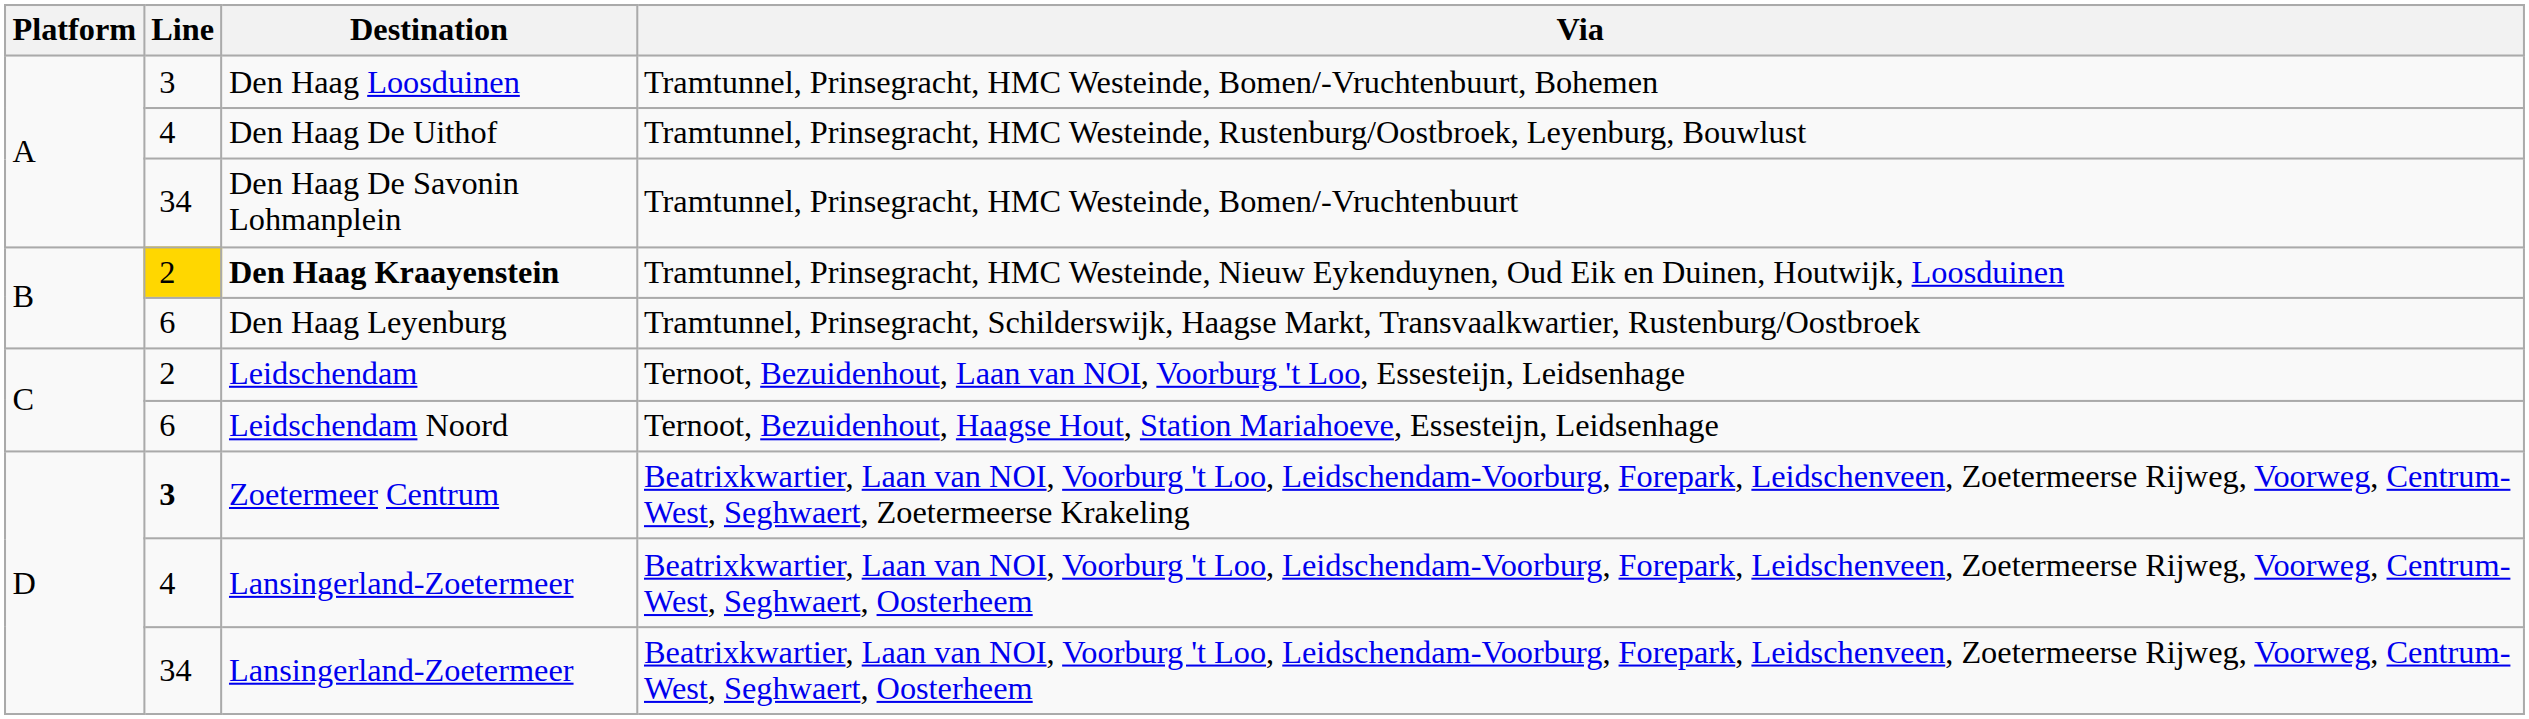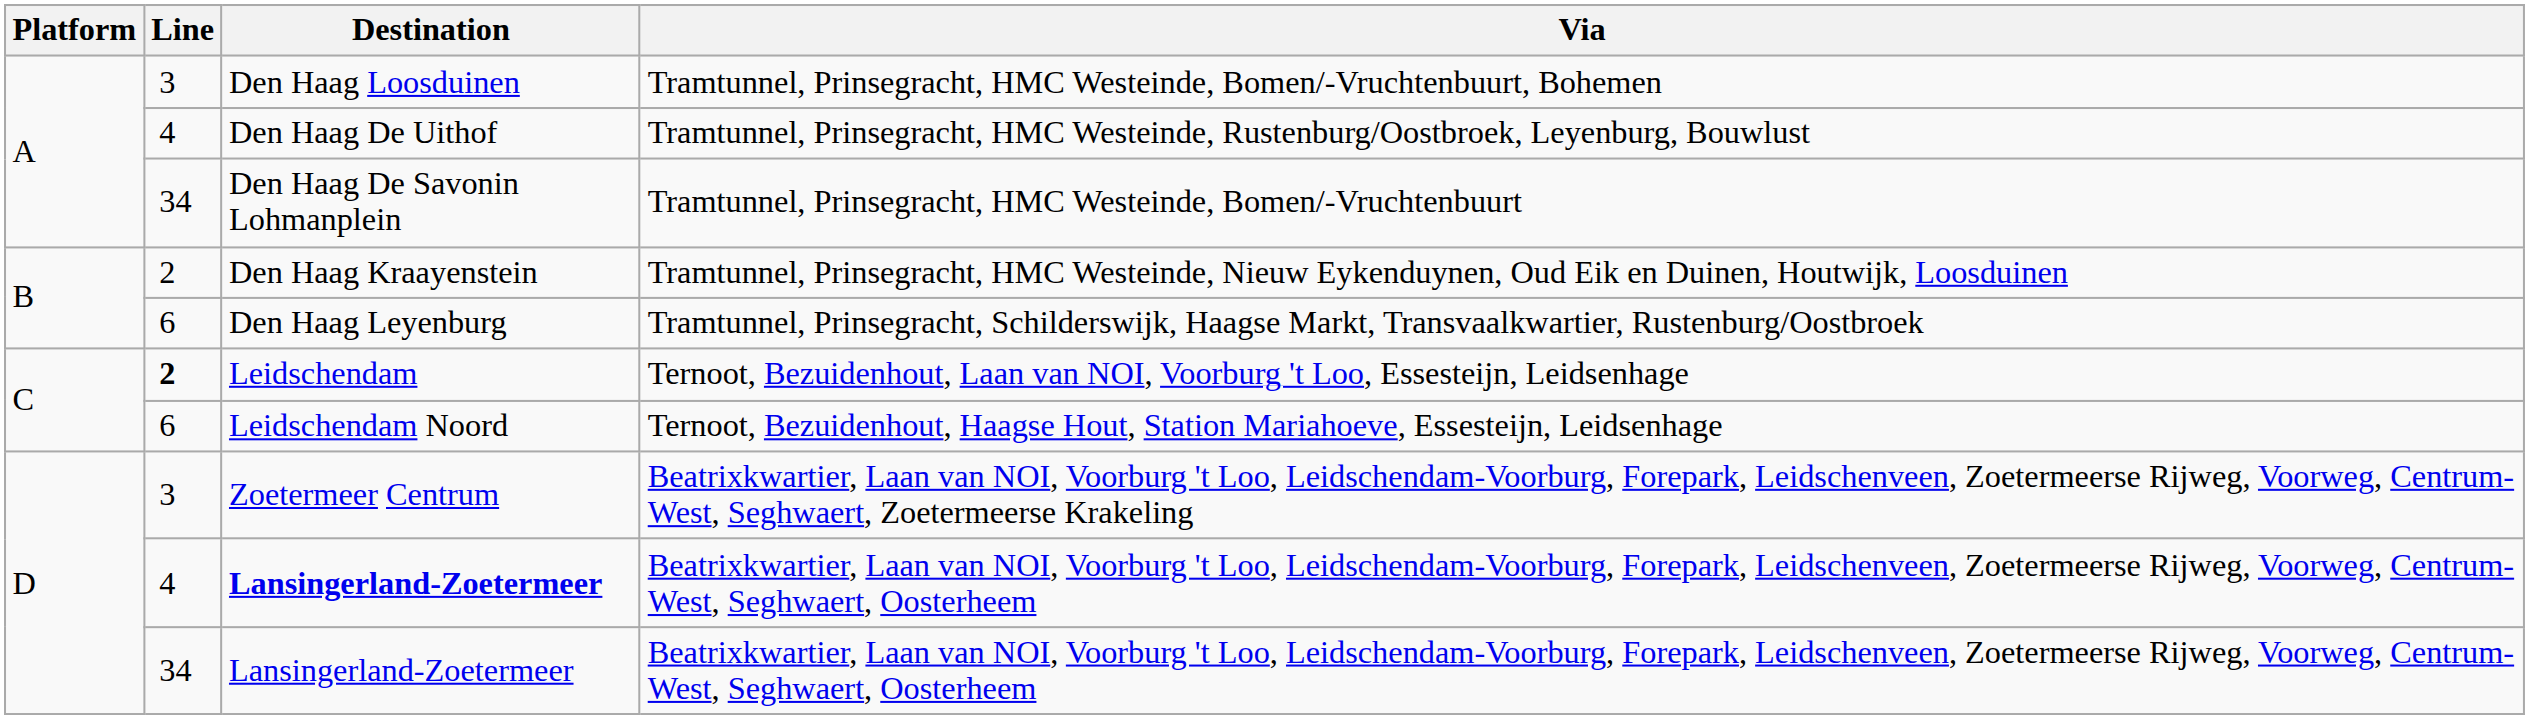Den Haag Kraayenstein | Line: gold background -> no background
Den Haag Kraayenstein | Destination: bold -> normal
Leidschendam | Line: normal -> bold
Zoetermeer Centrum | Line: bold -> normal
4 / Lansingerland-Zoetermeer | Destination: normal -> bold
